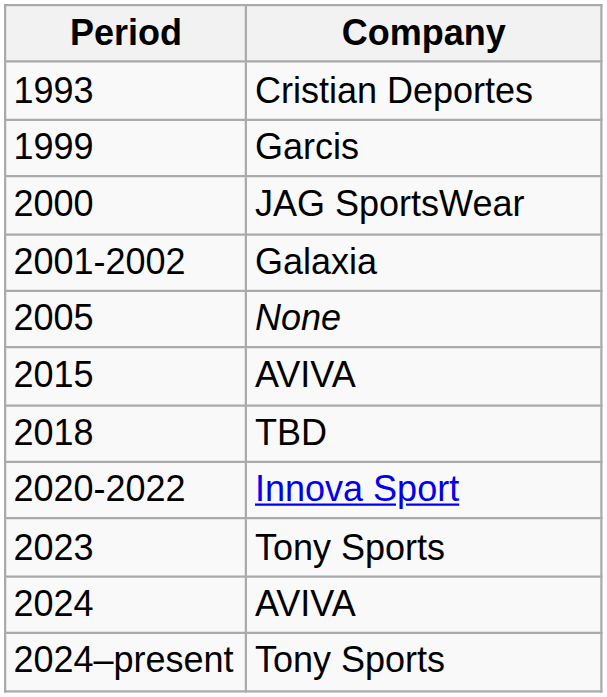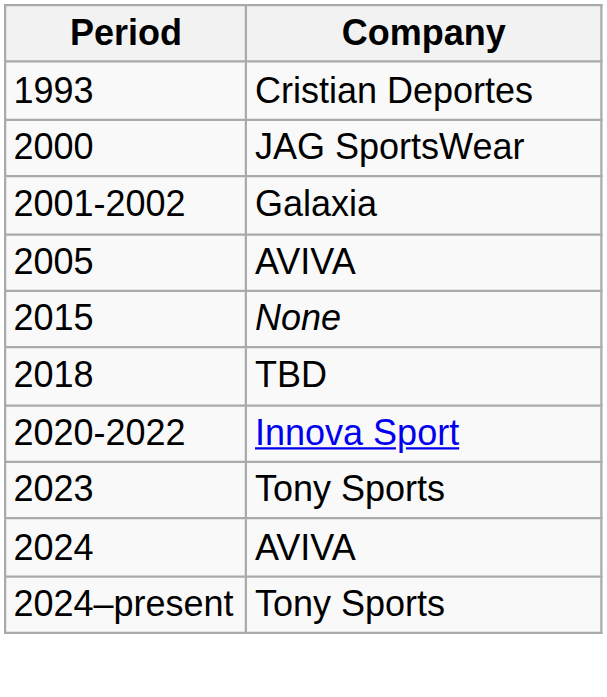- row: 1999 | Garcis
2005 | Company: None -> AVIVA
2015 | Company: AVIVA -> None
